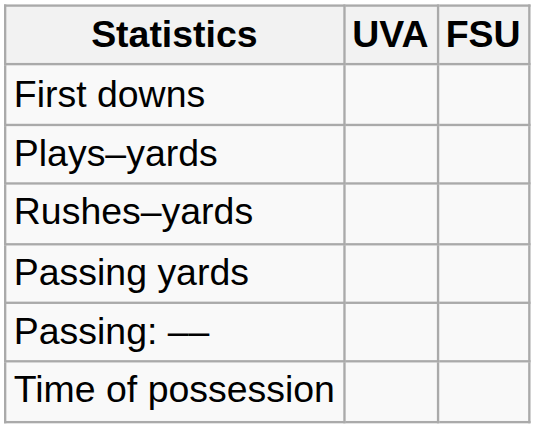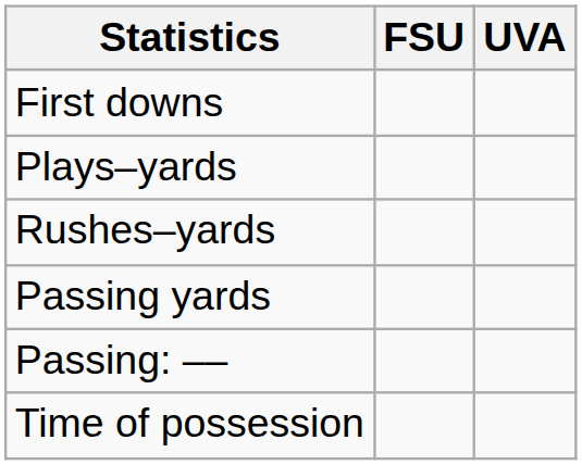columns swapped: FSU <-> UVA
